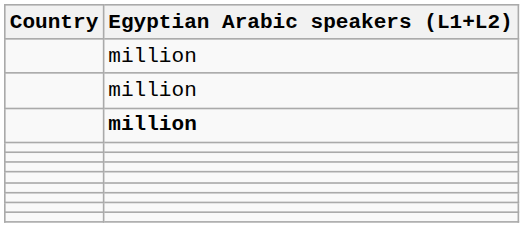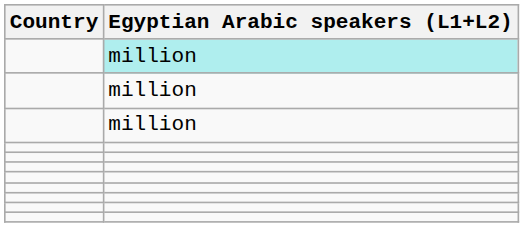row 2 | Egyptian Arabic speakers (L1+L2): no background -> paleturquoise background
row 4 | Egyptian Arabic speakers (L1+L2): bold -> normal
